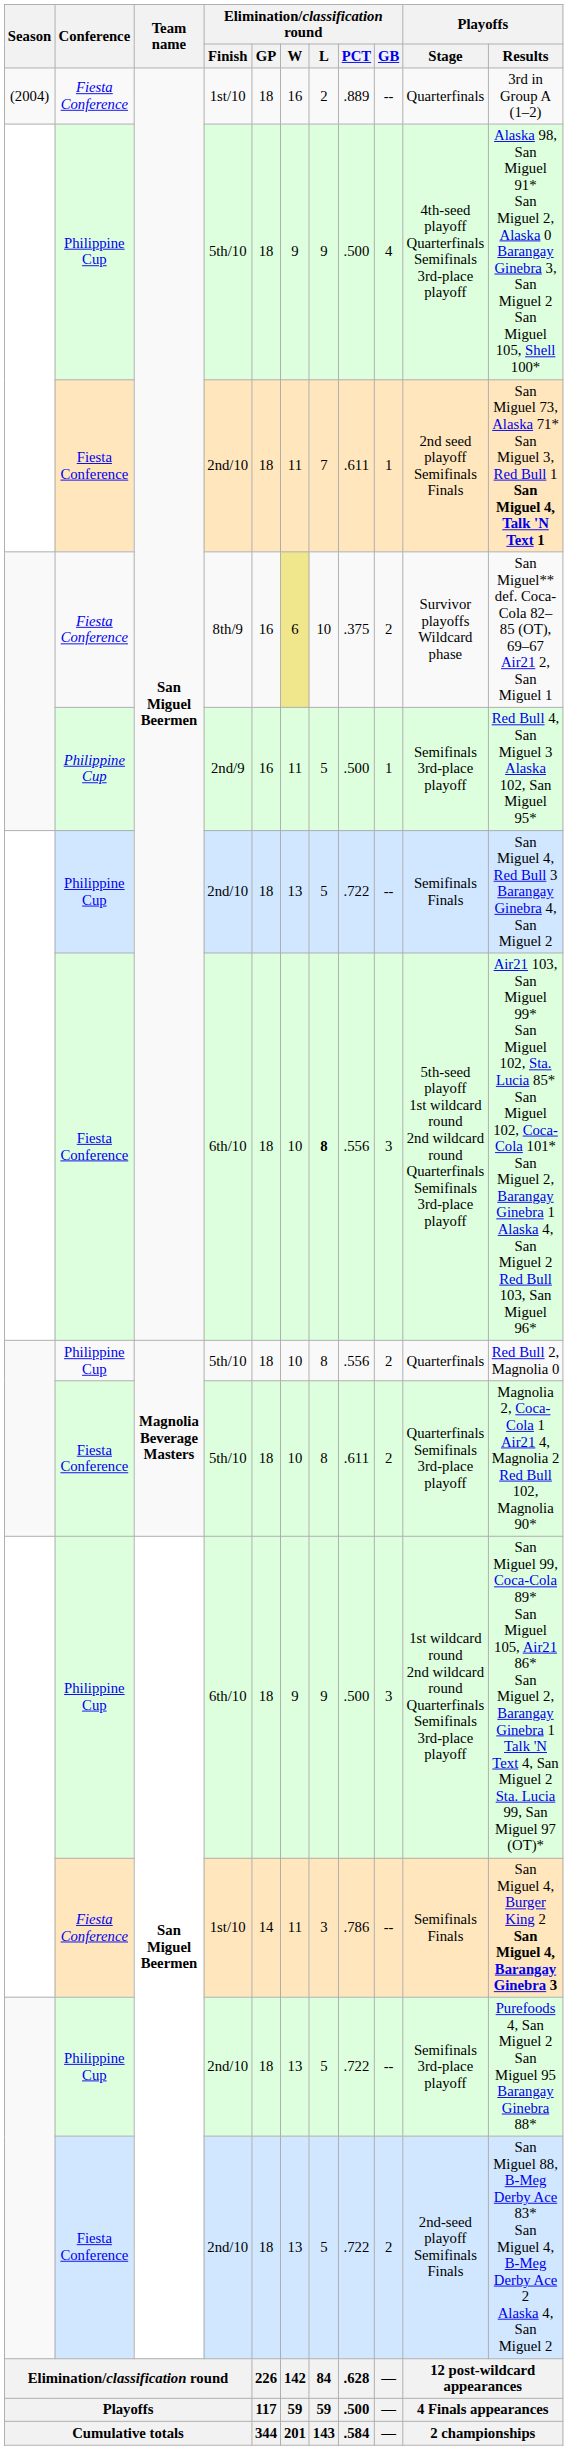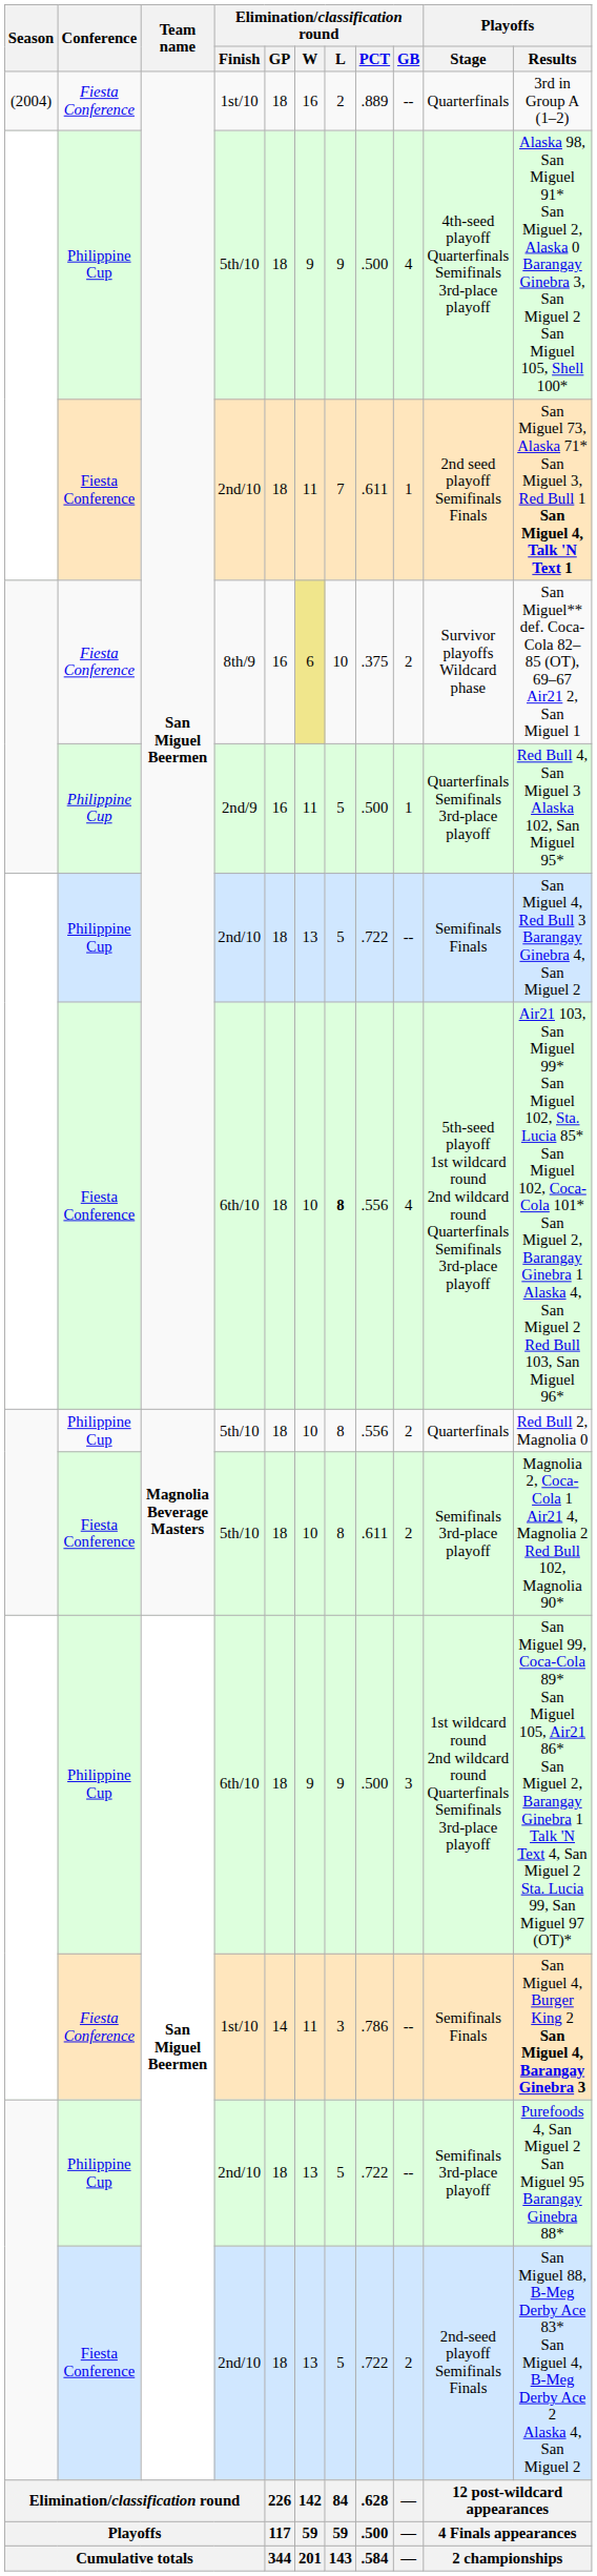2nd/9 | Playoffs / Stage: Semifinals 3rd-place playoff -> Quarterfinals Semifinals 3rd-place playoff
Fiesta Conference / 6th/10 | Elimination/classification round / GB: 3 -> 4
Fiesta Conference / 5th/10 | Playoffs / Stage: Quarterfinals Semifinals 3rd-place playoff -> Semifinals 3rd-place playoff
